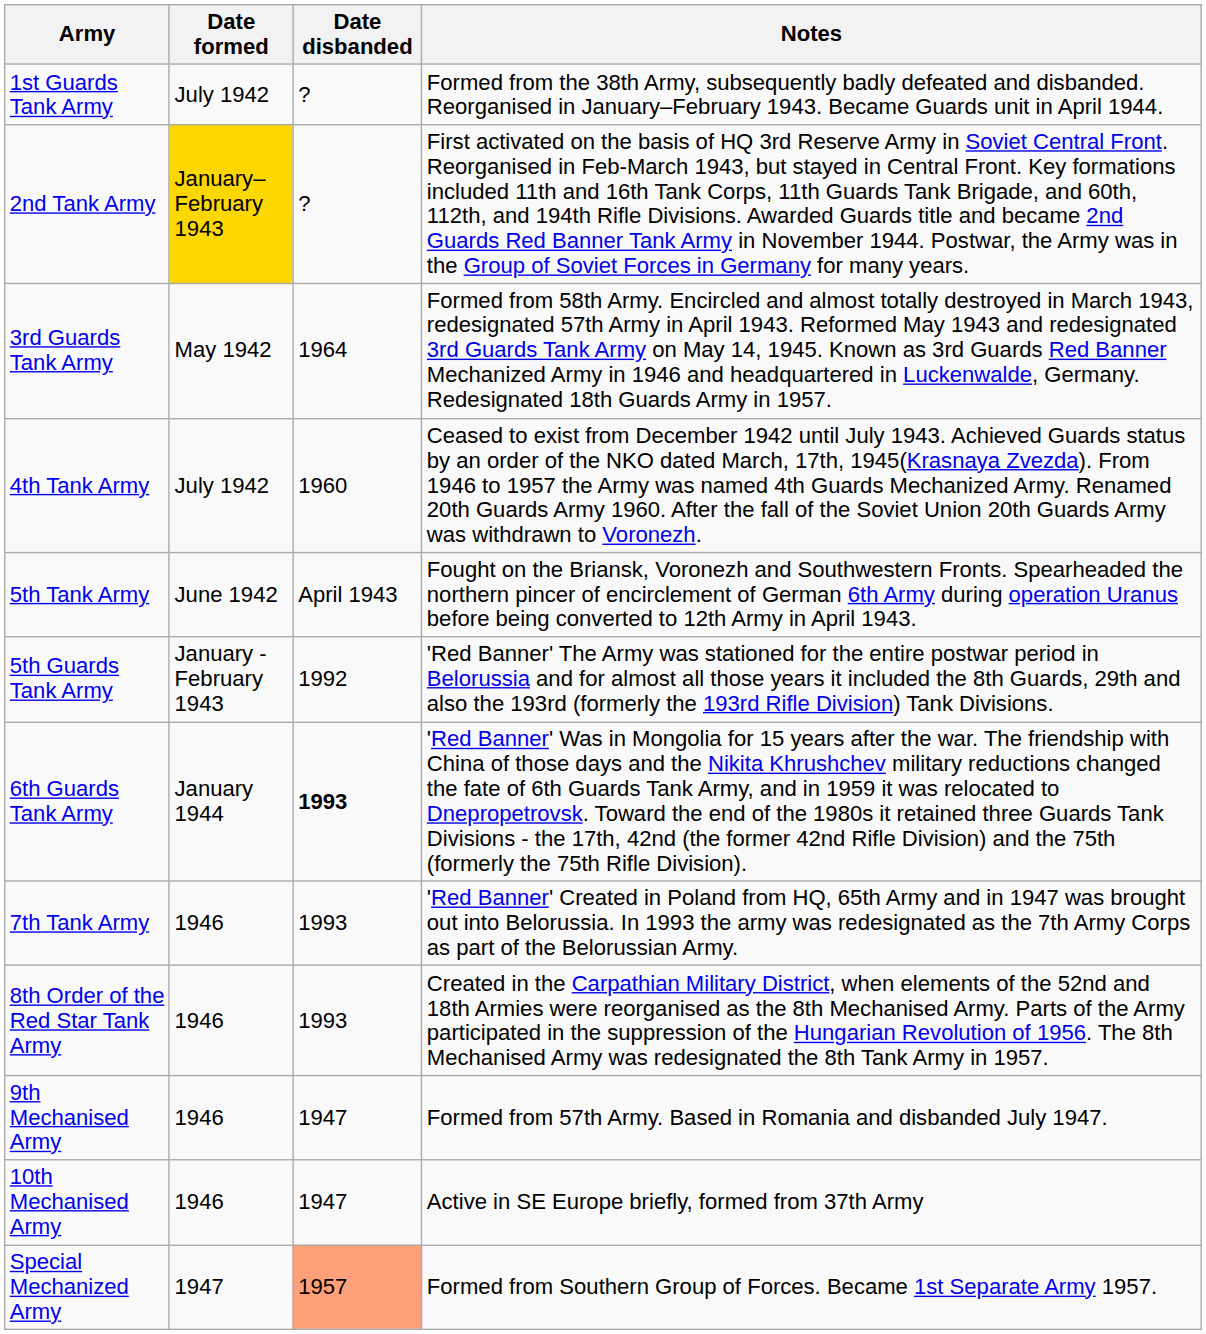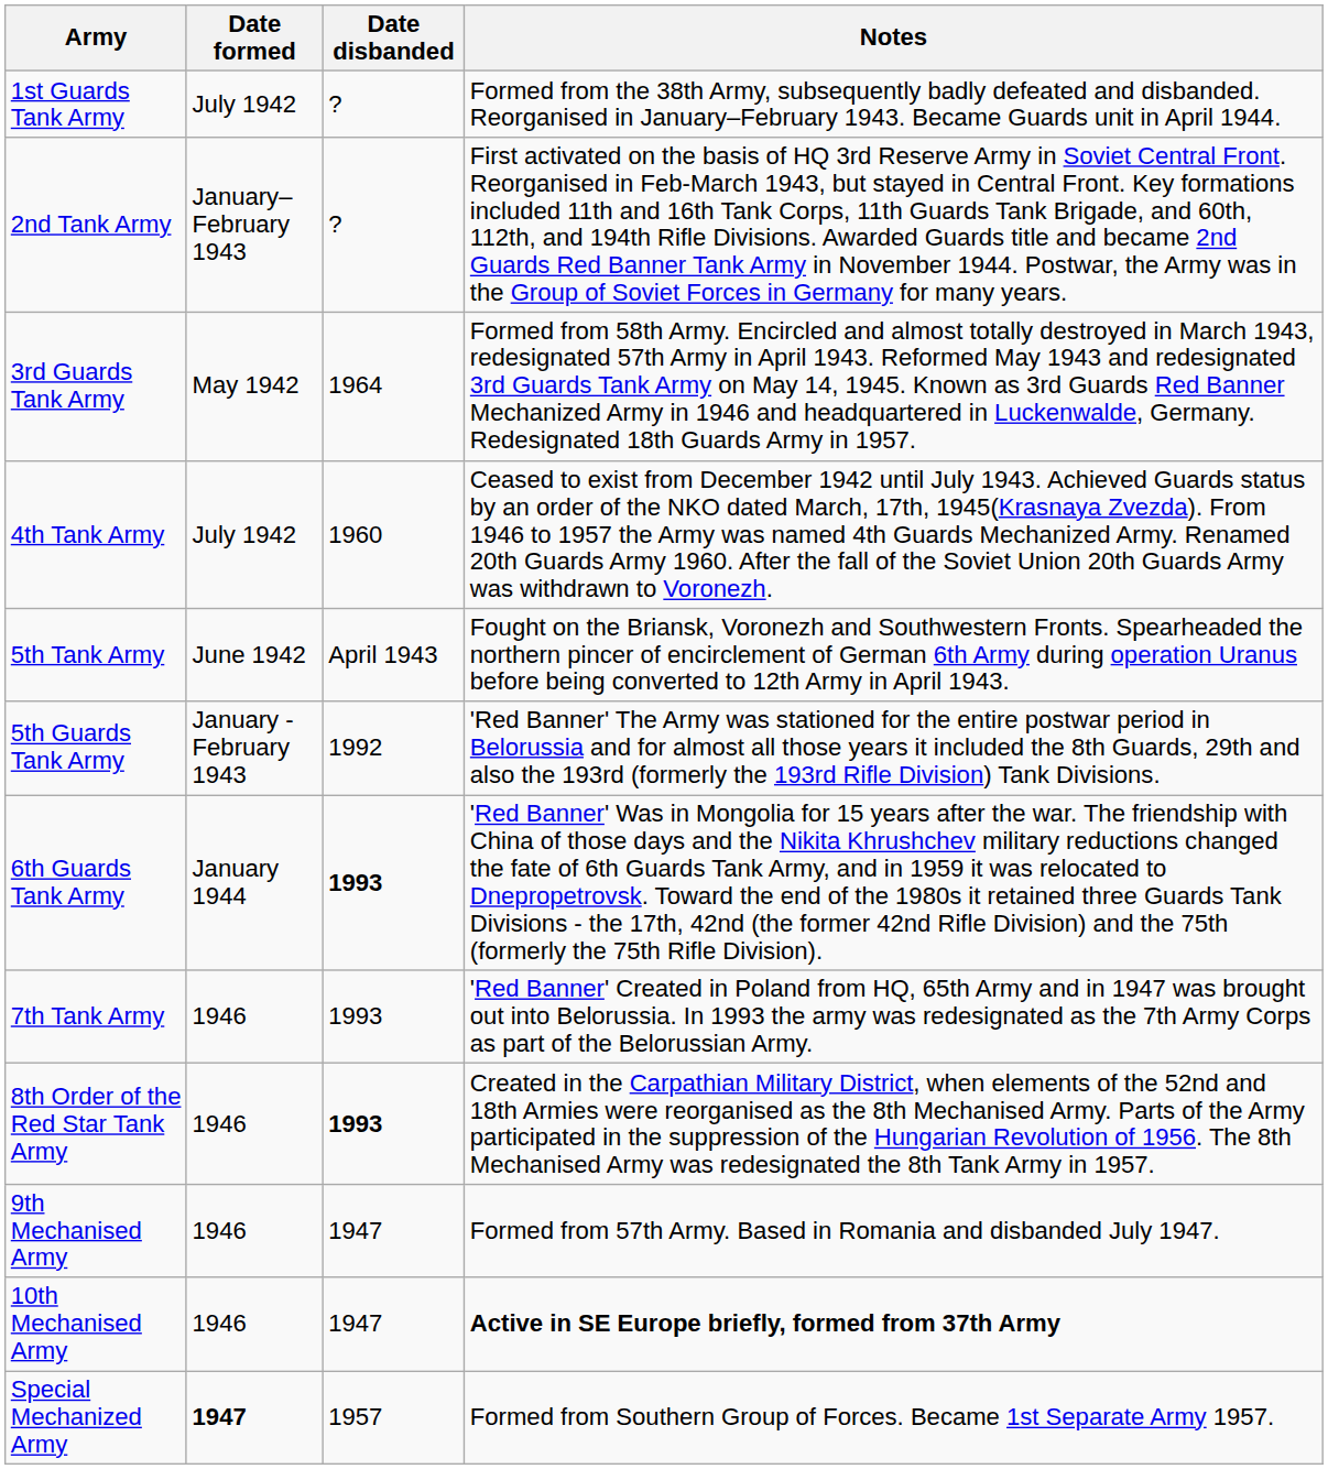2nd Tank Army | Date formed: gold background -> no background
8th Order of the Red Star Tank Army | Date disbanded: normal -> bold
10th Mechanised Army | Notes: normal -> bold
Special Mechanized Army | Date formed: normal -> bold
Special Mechanized Army | Date disbanded: lightsalmon background -> no background
